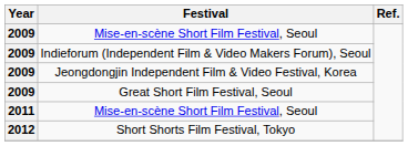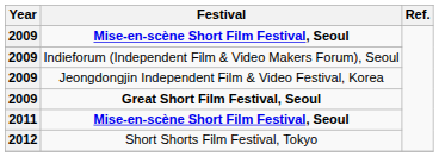2009 / Mise-en-scène Short Film Festival, Seoul | Festival: normal -> bold
Great Short Film Festival, Seoul | Festival: normal -> bold
2011 / Mise-en-scène Short Film Festival, Seoul | Festival: normal -> bold
